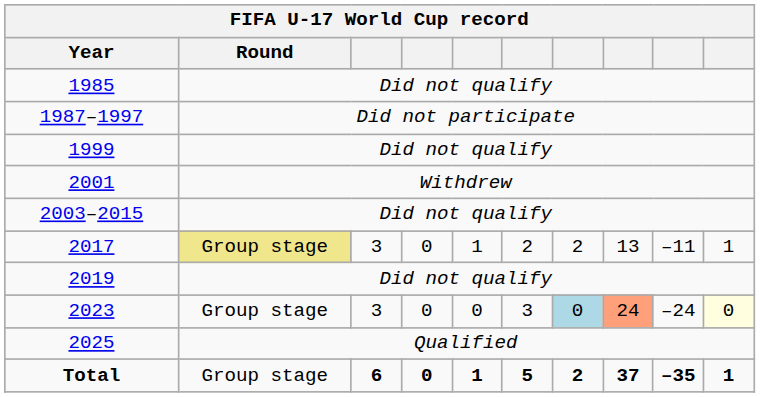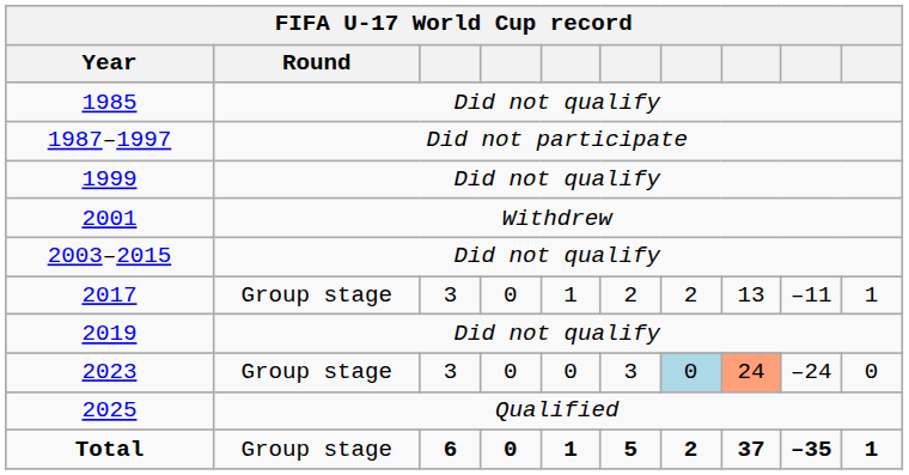2017 | FIFA U-17 World Cup record / Round: khaki background -> no background
2023 | column 10: lightyellow background -> no background
